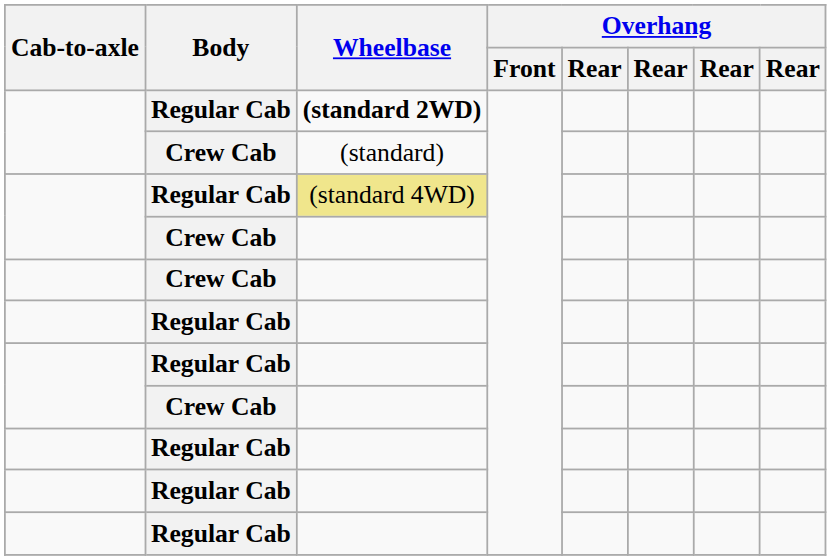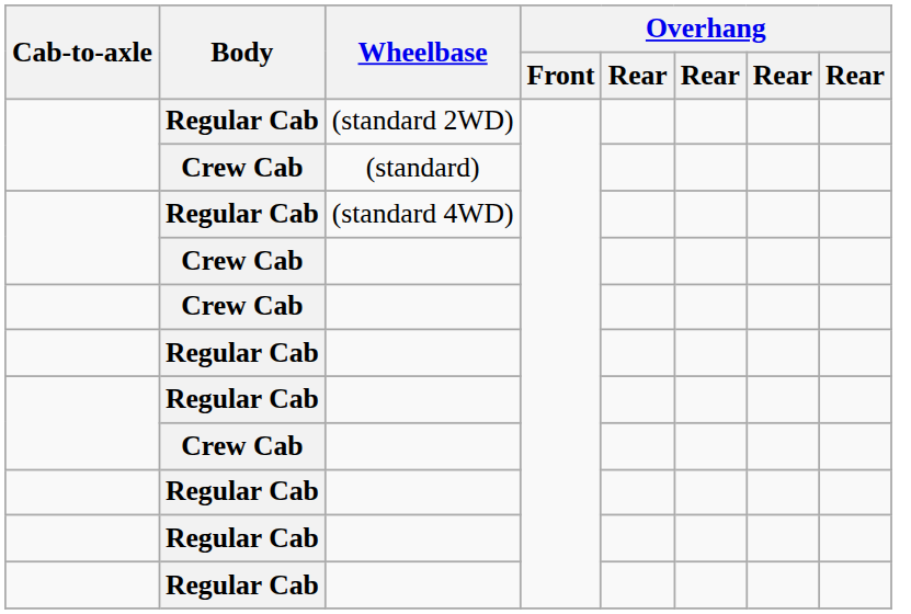(standard 2WD) | Wheelbase: bold -> normal
(standard 4WD) | Wheelbase: khaki background -> no background
